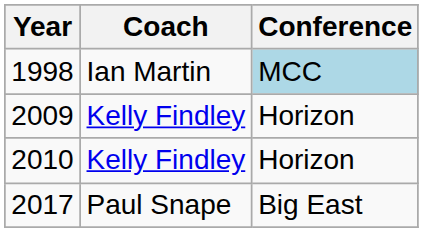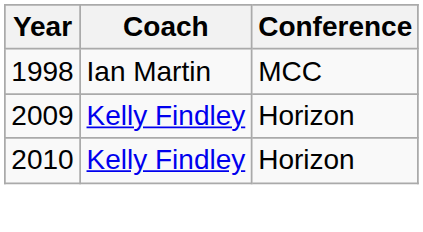1998 | Conference: lightblue background -> no background
- row: 2017 | Paul Snape | Big East
